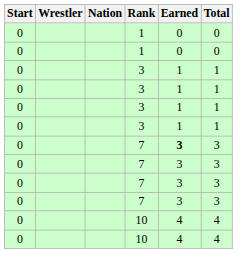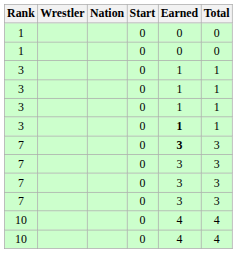columns swapped: Rank <-> Start
row 7 | Earned: normal -> bold
